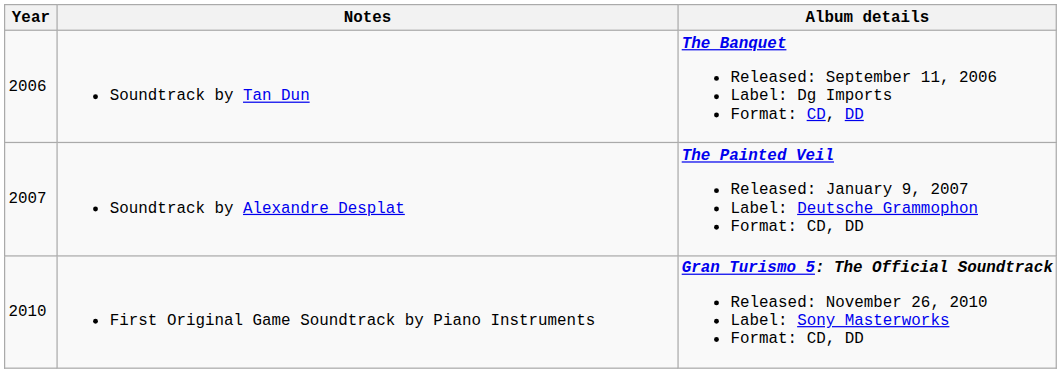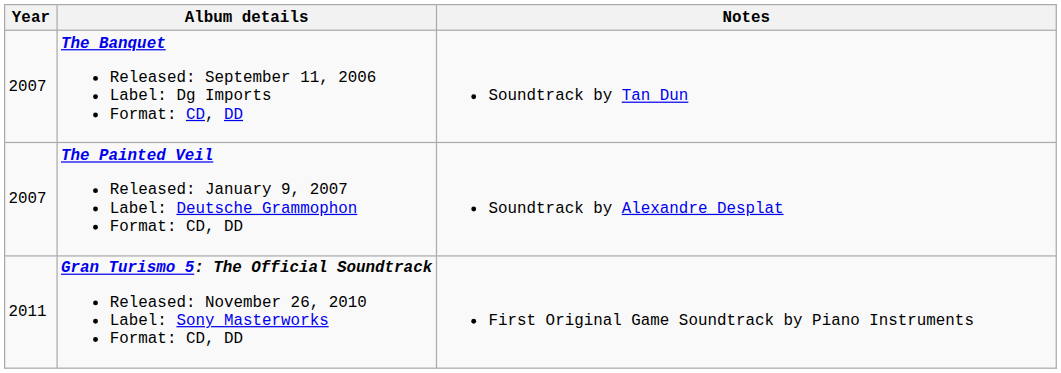columns swapped: Album details <-> Notes
row 2 | Year: 2006 -> 2007
row 4 | Year: 2010 -> 2011
